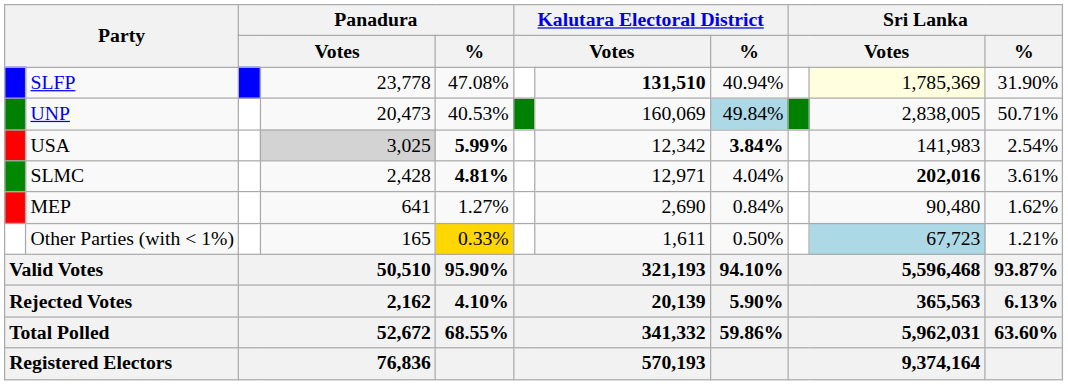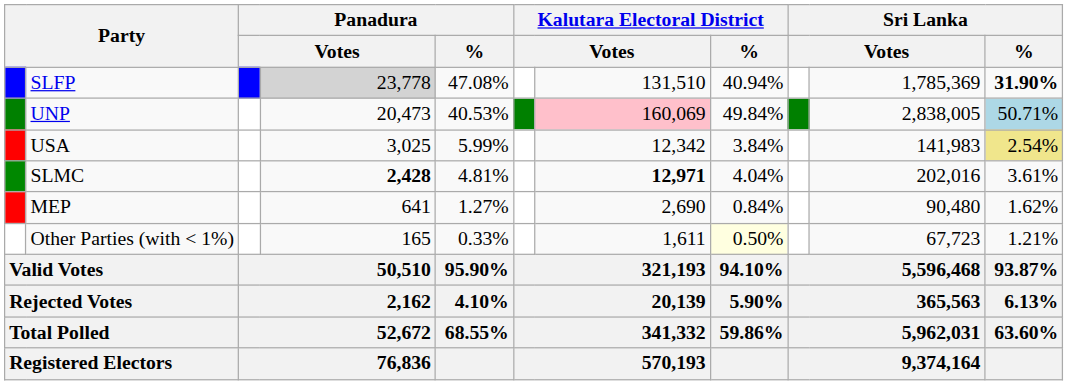SLFP | column 4: no background -> lightgrey background
SLFP | column 7: bold -> normal
SLFP | column 10: lightyellow background -> no background
SLFP | Sri Lanka / %: normal -> bold
UNP | column 7: no background -> pink background
UNP | Kalutara Electoral District / %: lightblue background -> no background
UNP | Sri Lanka / %: no background -> lightblue background
USA | column 4: lightgrey background -> no background
USA | Panadura / %: bold -> normal
USA | Kalutara Electoral District / %: bold -> normal
USA | Sri Lanka / %: no background -> khaki background
SLMC | column 4: normal -> bold
SLMC | Panadura / %: bold -> normal
SLMC | column 7: normal -> bold
SLMC | column 10: bold -> normal
Other Parties (with < 1%) | Panadura / %: gold background -> no background
Other Parties (with < 1%) | Kalutara Electoral District / %: no background -> lightyellow background
Other Parties (with < 1%) | column 10: lightblue background -> no background
